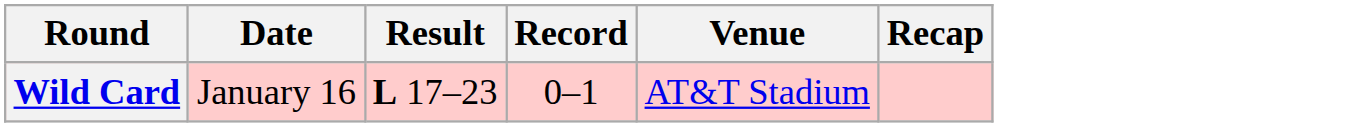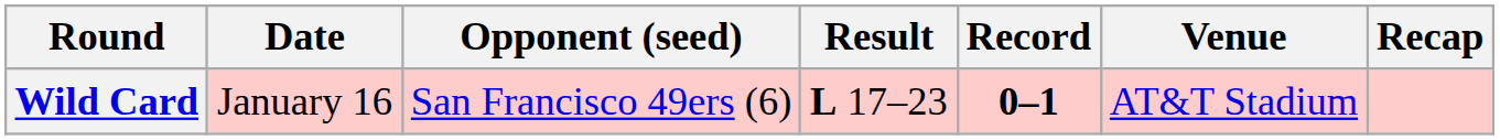+ column: Opponent (seed) | San Francisco 49ers (6)
Wild Card | Record: normal -> bold
